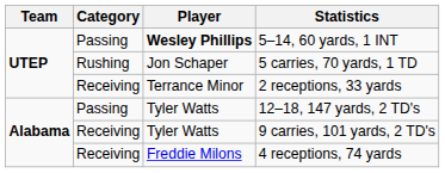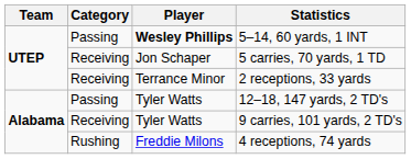5 carries, 70 yards, 1 TD | Category: Rushing -> Receiving
4 receptions, 74 yards | Category: Receiving -> Rushing
